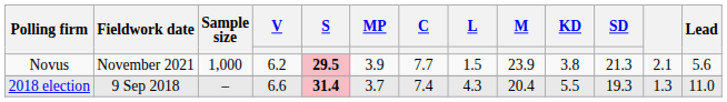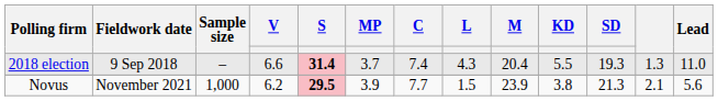rows swapped: Novus <-> 2018 election
